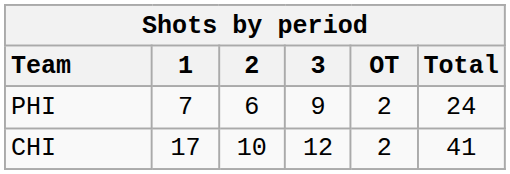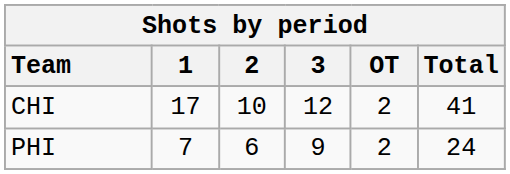rows swapped: CHI <-> PHI
